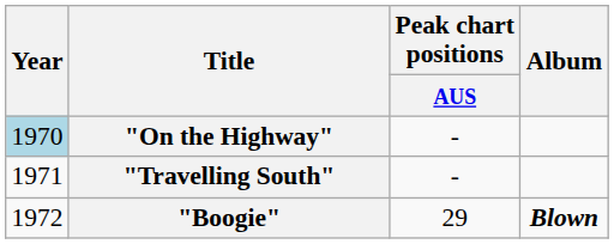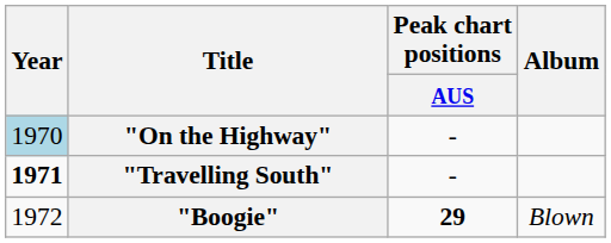"Travelling South" | Year: normal -> bold
"Boogie" | Peak chart positions / AUS: normal -> bold
"Boogie" | Album: bold -> normal
